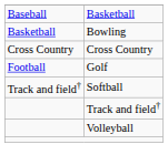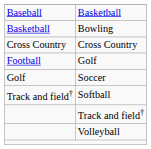+ row: Golf | Soccer
